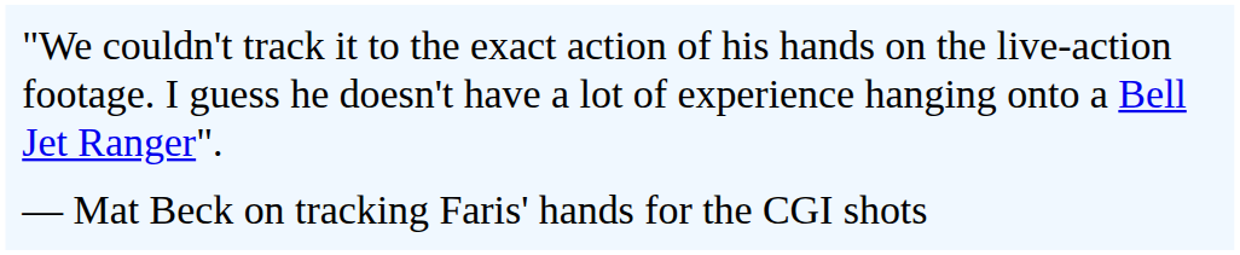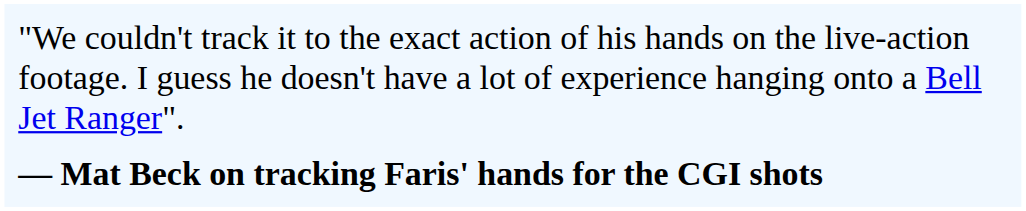row 2 | column 1: normal -> bold
